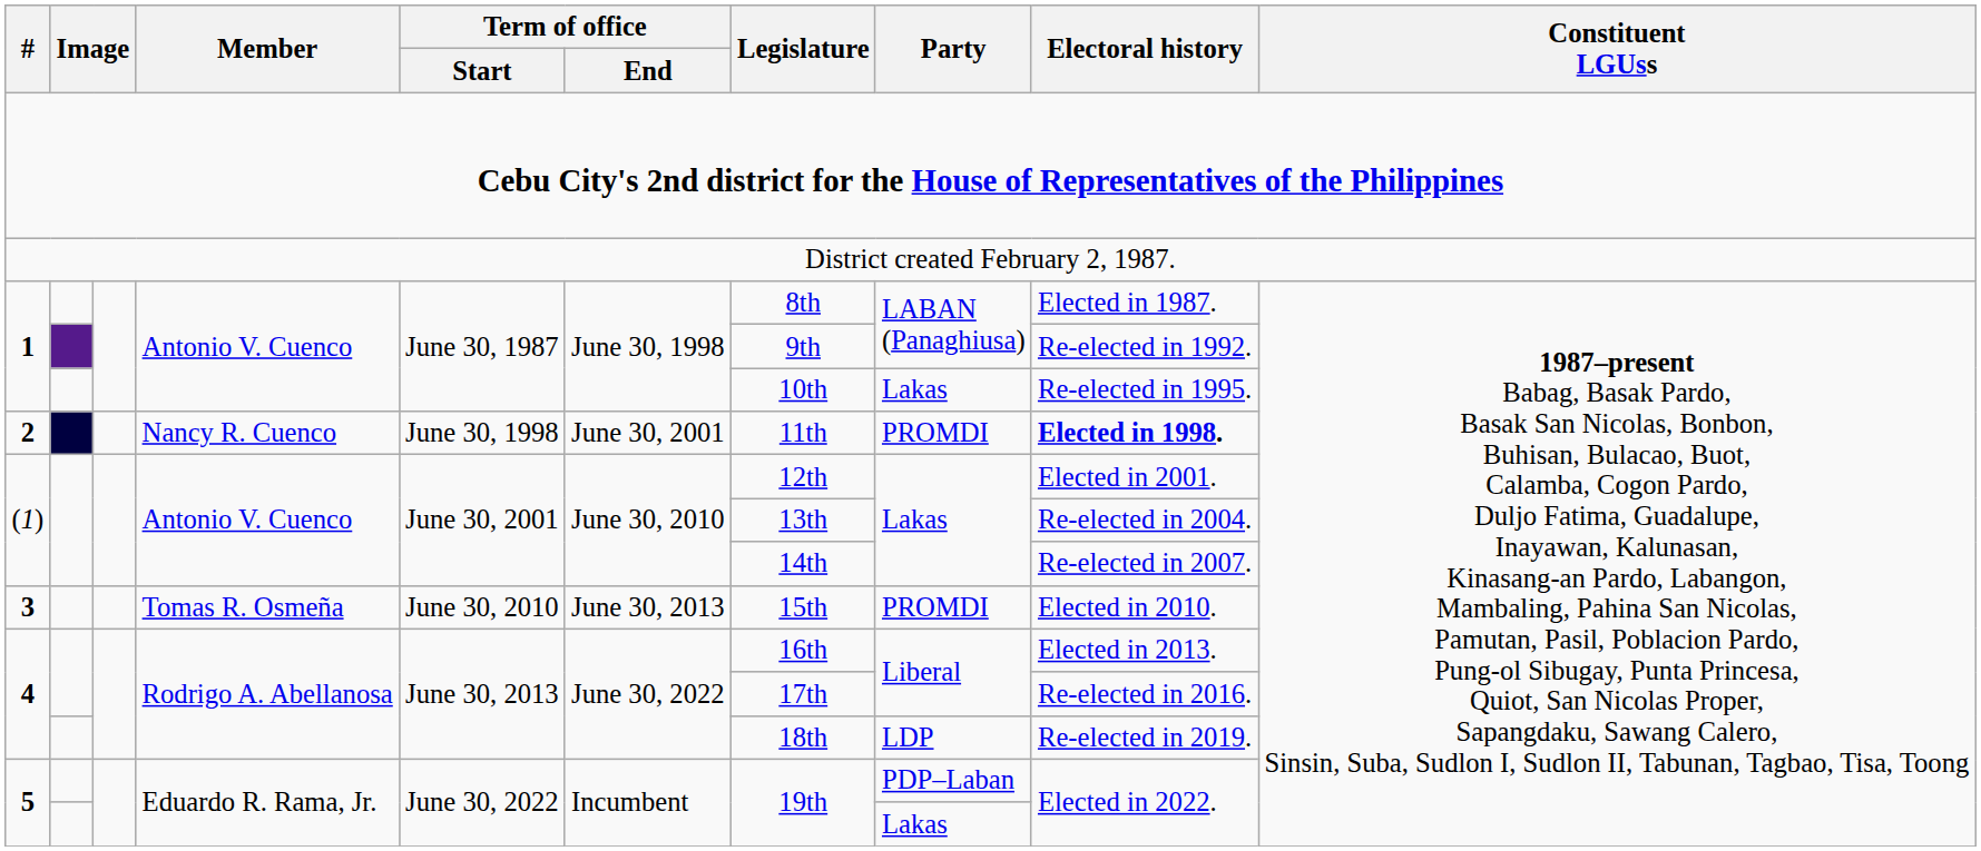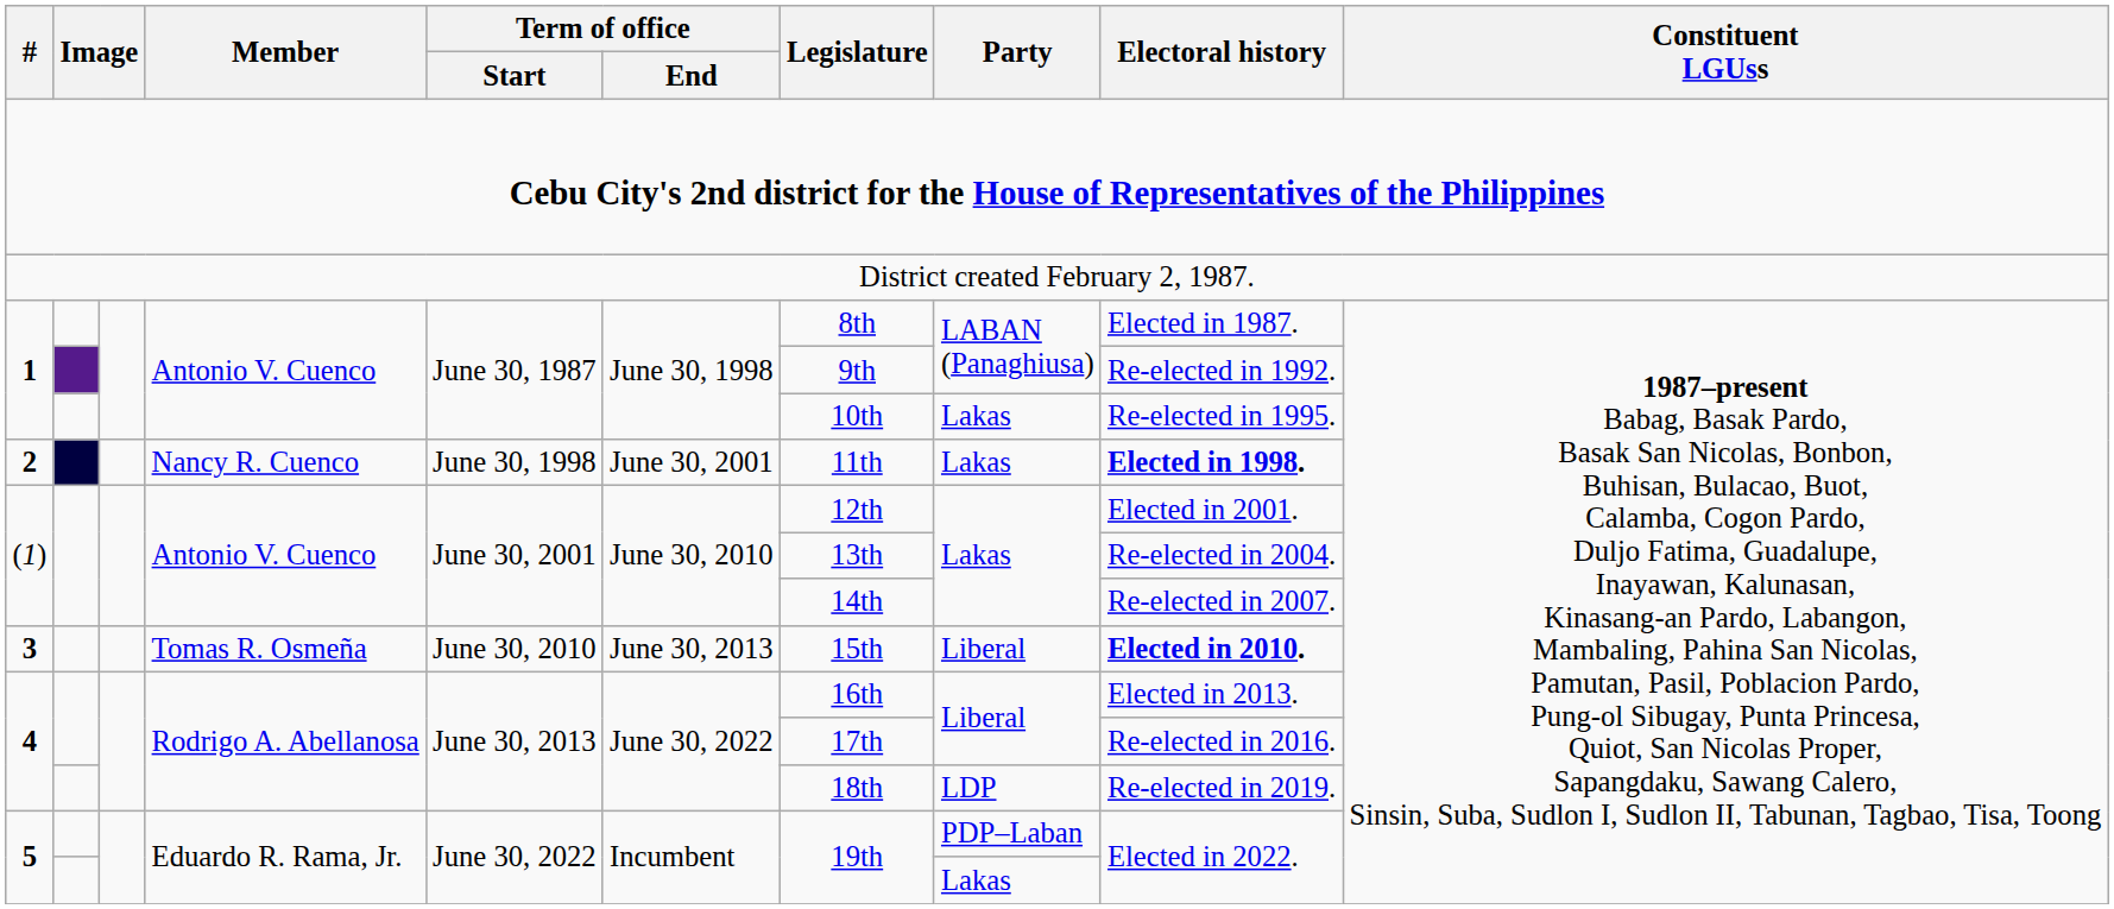2 | Party: PROMDI -> Lakas
3 | Party: PROMDI -> Liberal
3 | Electoral history: normal -> bold
